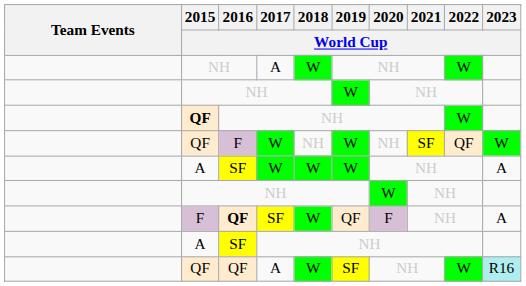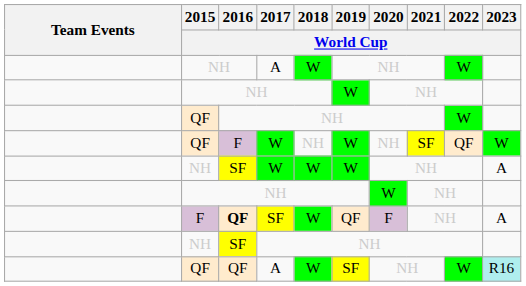row 5 | 2015 / World Cup: bold -> normal
row 7 | 2015 / World Cup: A -> NH
row 10 | 2015 / World Cup: A -> NH
